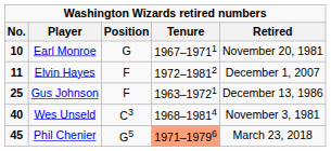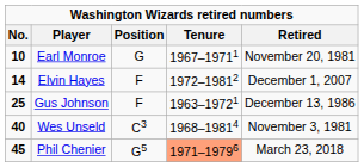Elvin Hayes | No.: 11 -> 14
